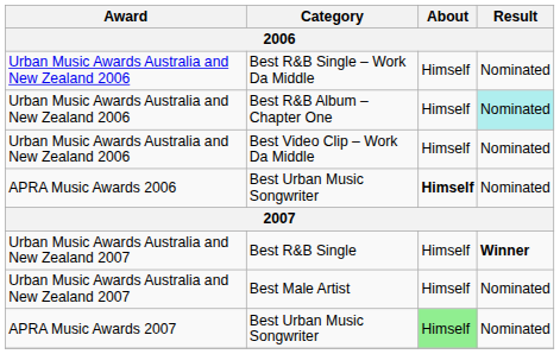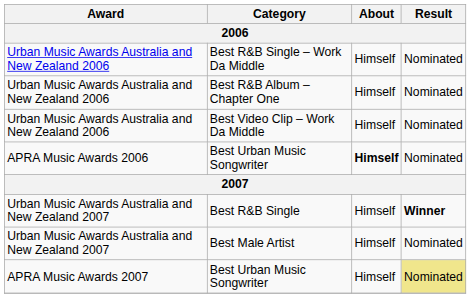Best R&B Album – Chapter One | Result: paleturquoise background -> no background
APRA Music Awards 2007 / Best Urban Music Songwriter | About: lightgreen background -> no background
APRA Music Awards 2007 / Best Urban Music Songwriter | Result: no background -> khaki background
